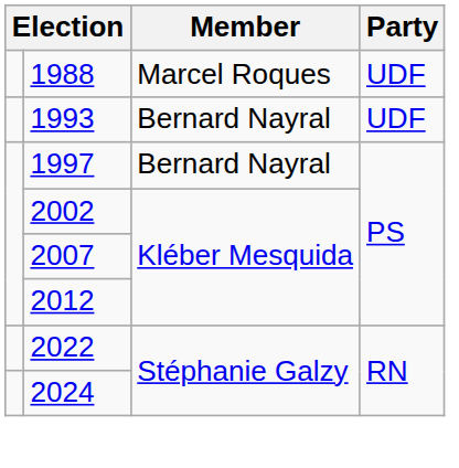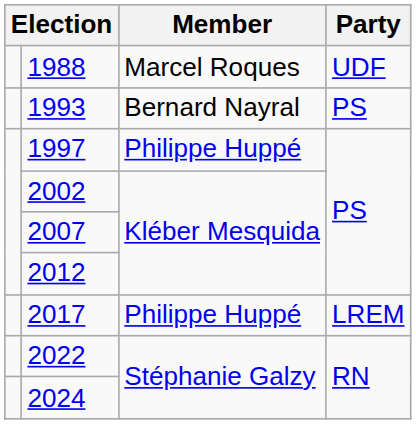1993 | Party: UDF -> PS
1997 | Member: Bernard Nayral -> Philippe Huppé
+ row: 2017 | Philippe Huppé | LREM
